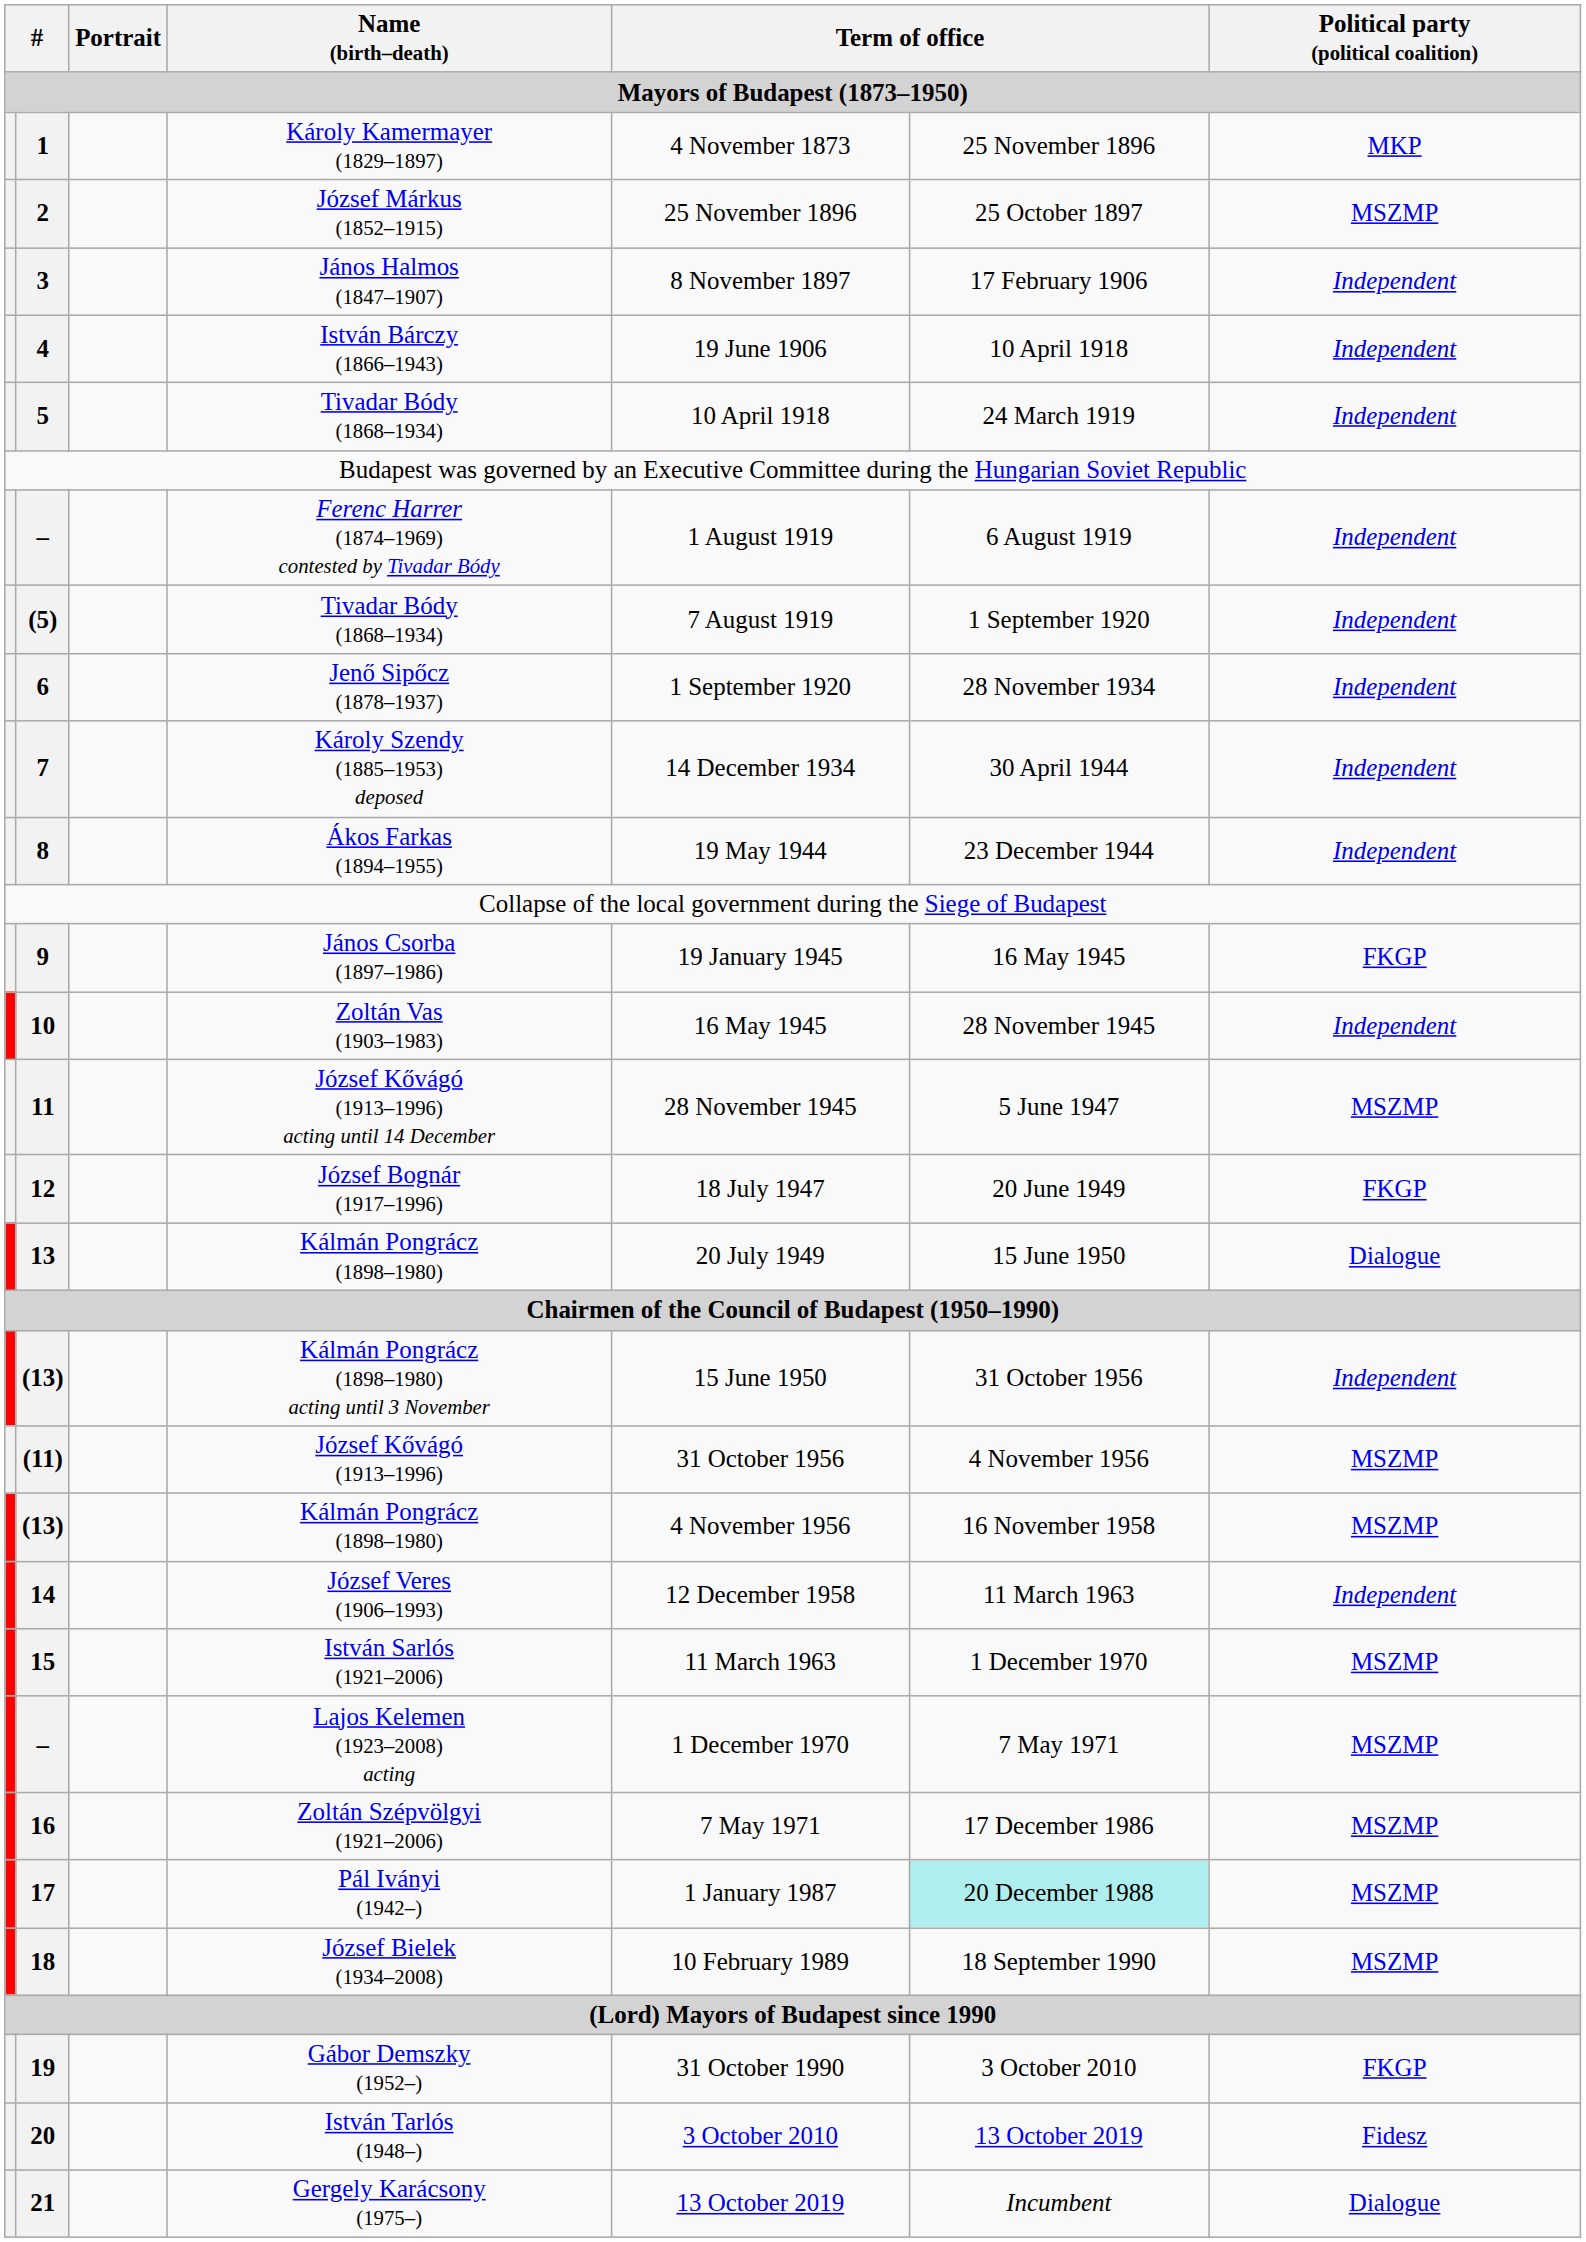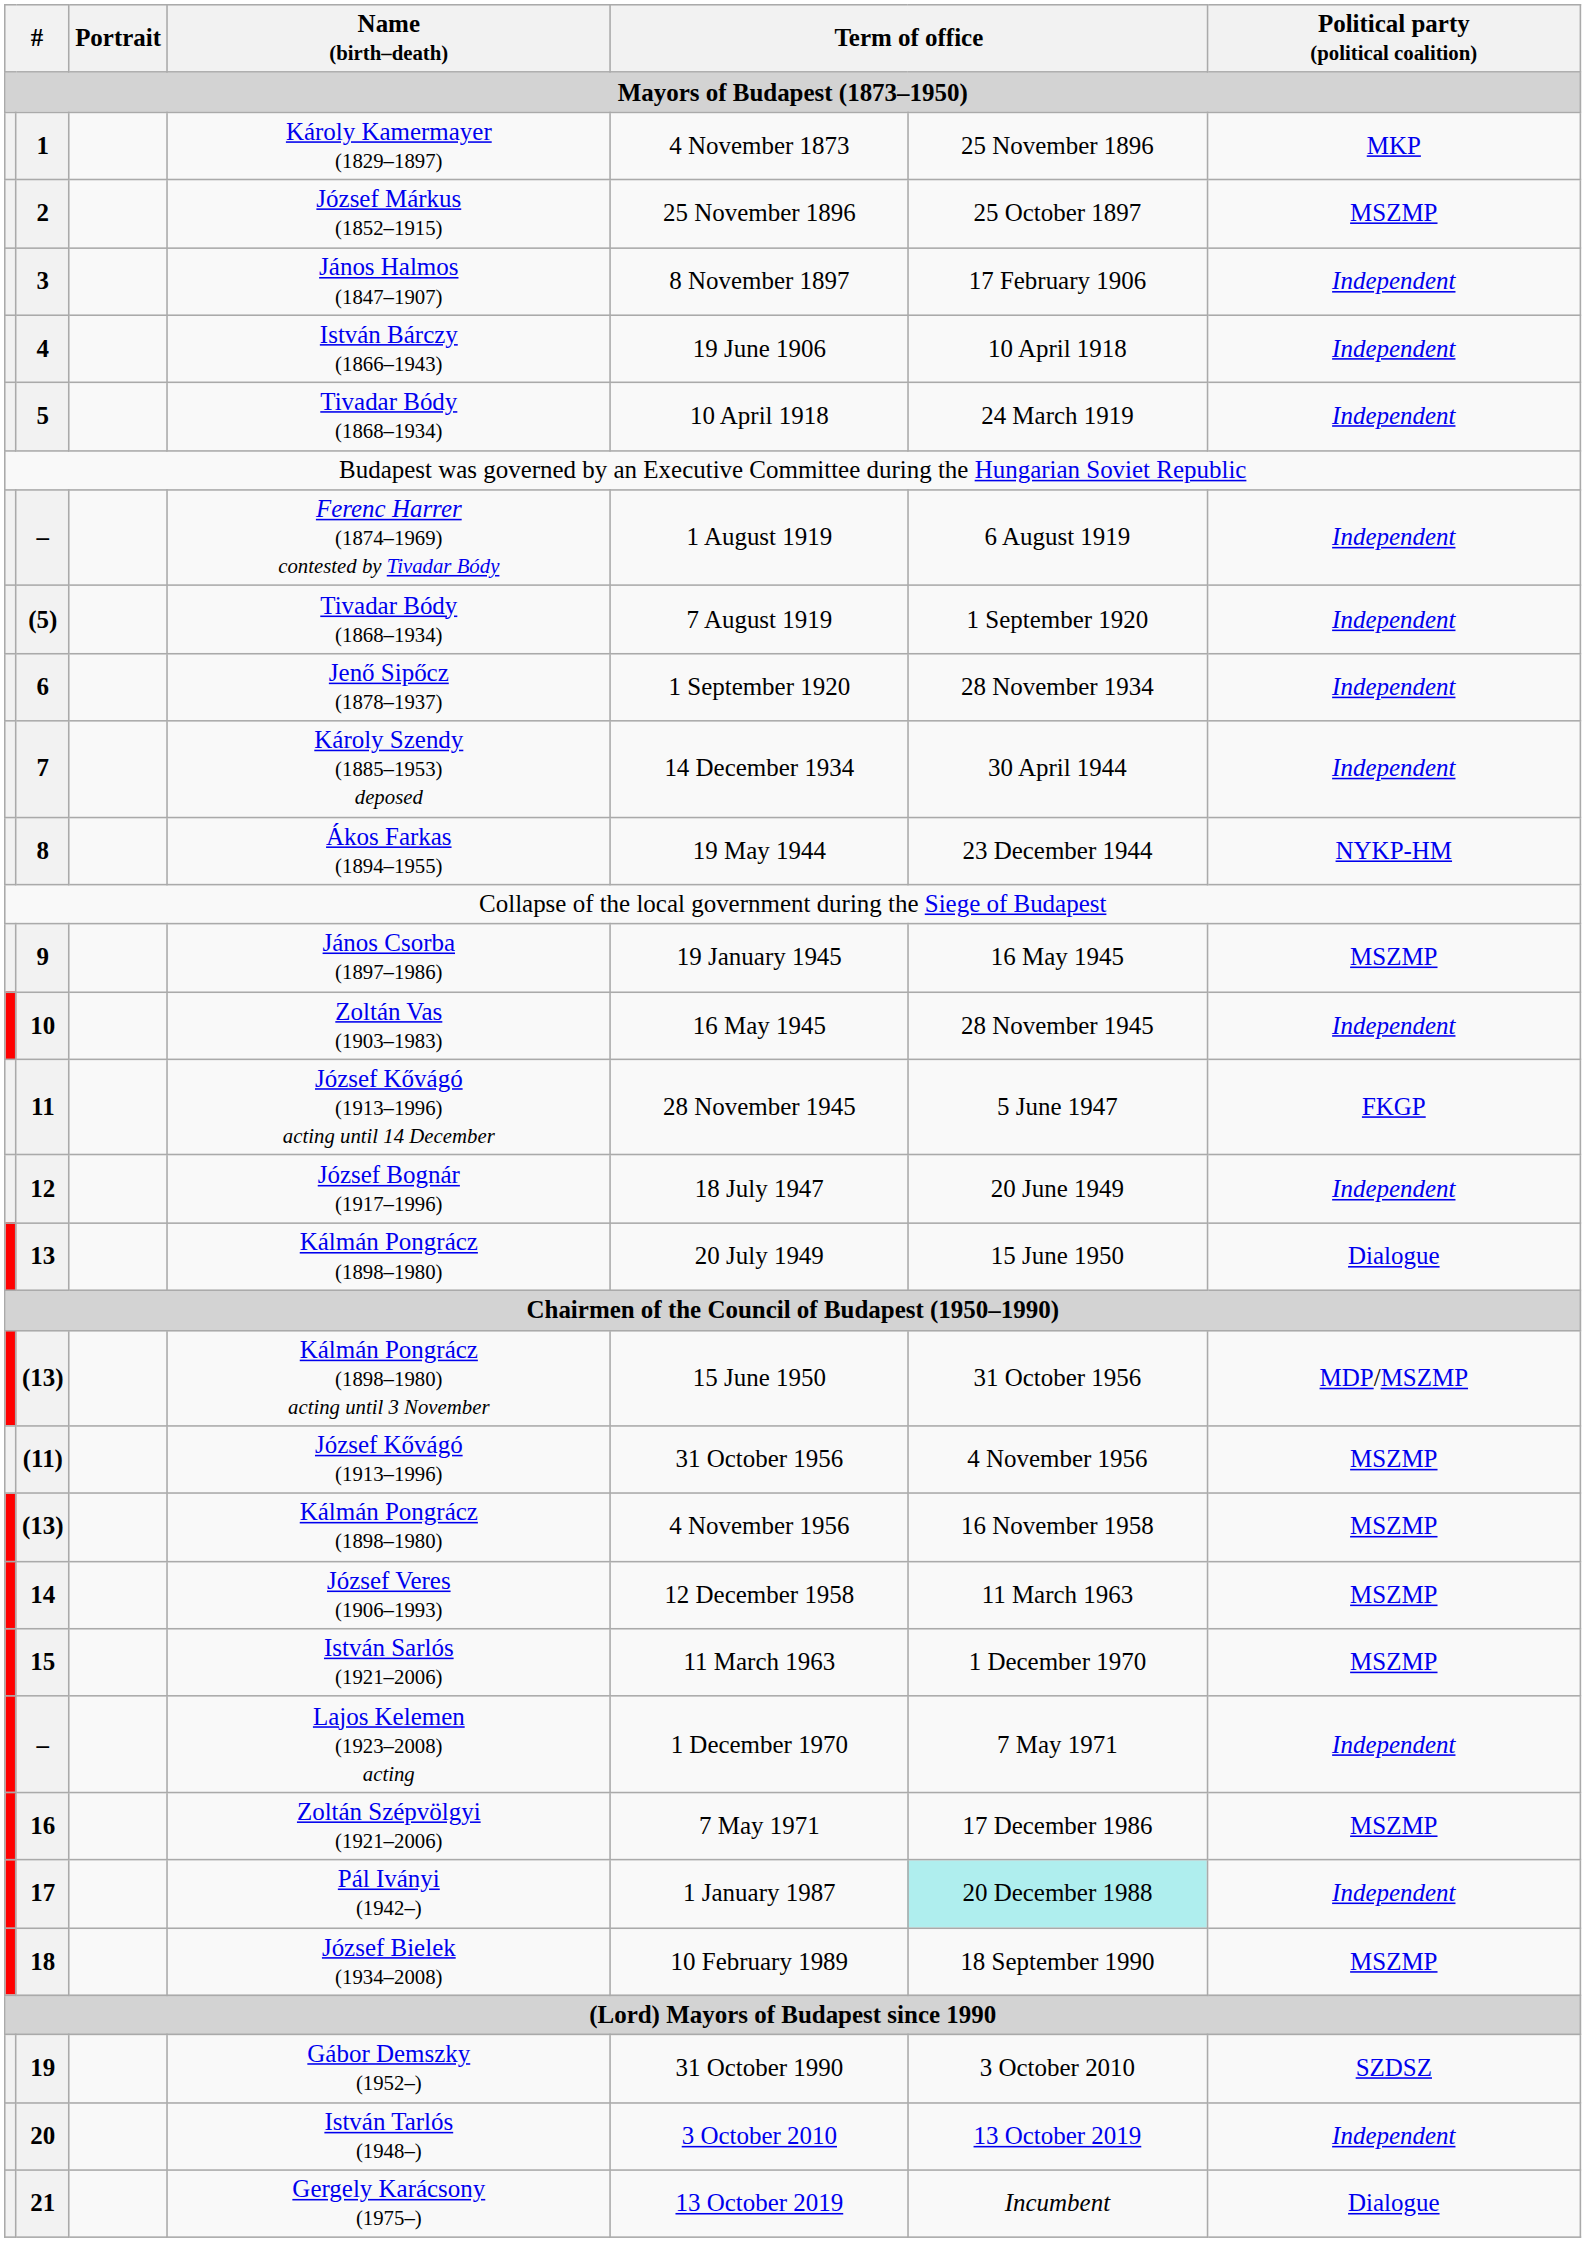Ákos Farkas (1894–1955) | Political party (political coalition): Independent -> NYKP-HM
János Csorba (1897–1986) | Political party (political coalition): FKGP -> MSZMP
József Kővágó (1913–1996) acting until 14 December | Political party (political coalition): MSZMP -> FKGP
József Bognár (1917–1996) | Political party (political coalition): FKGP -> Independent
Kálmán Pongrácz (1898–1980) acting until 3 November | Political party (political coalition): Independent -> MDP/MSZMP
József Veres (1906–1993) | Political party (political coalition): Independent -> MSZMP
Lajos Kelemen (1923–2008) acting | Political party (political coalition): MSZMP -> Independent
Pál Iványi (1942–) | Political party (political coalition): MSZMP -> Independent
Gábor Demszky (1952–) | Political party (political coalition): FKGP -> SZDSZ
István Tarlós (1948–) | Political party (political coalition): Fidesz -> Independent
